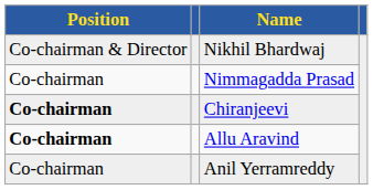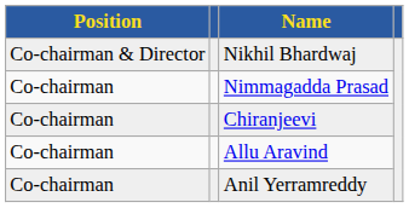Chiranjeevi | Position: bold -> normal
Allu Aravind | Position: bold -> normal
